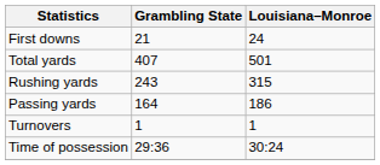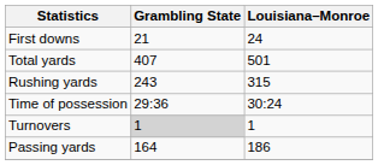rows swapped: Passing yards <-> Time of possession
Turnovers | Grambling State: no background -> lightgrey background
